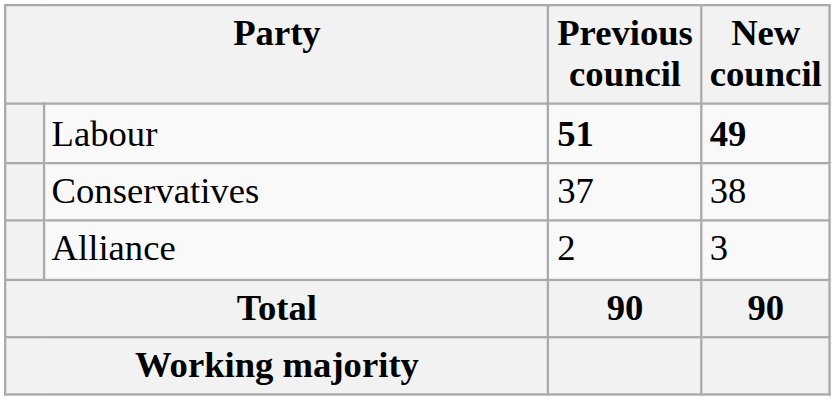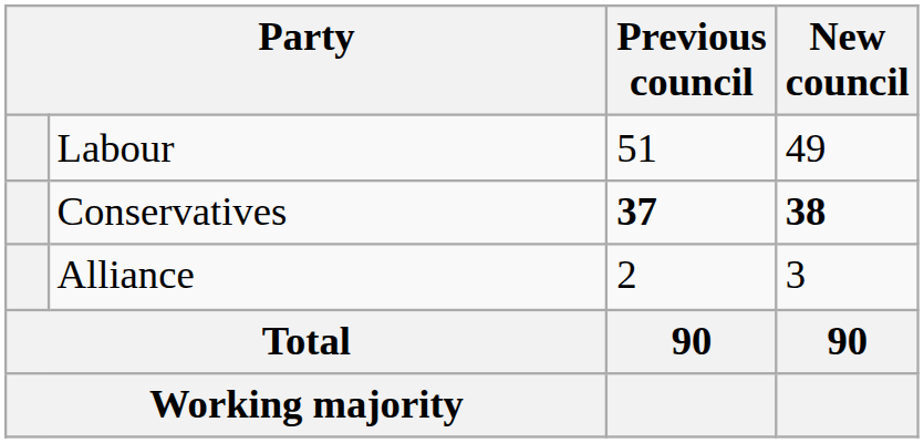Labour | Previous council: bold -> normal
Labour | New council: bold -> normal
Conservatives | Previous council: normal -> bold
Conservatives | New council: normal -> bold
